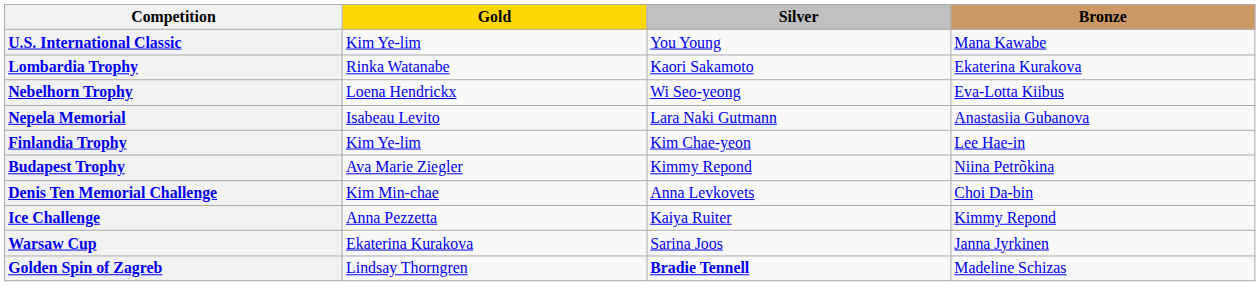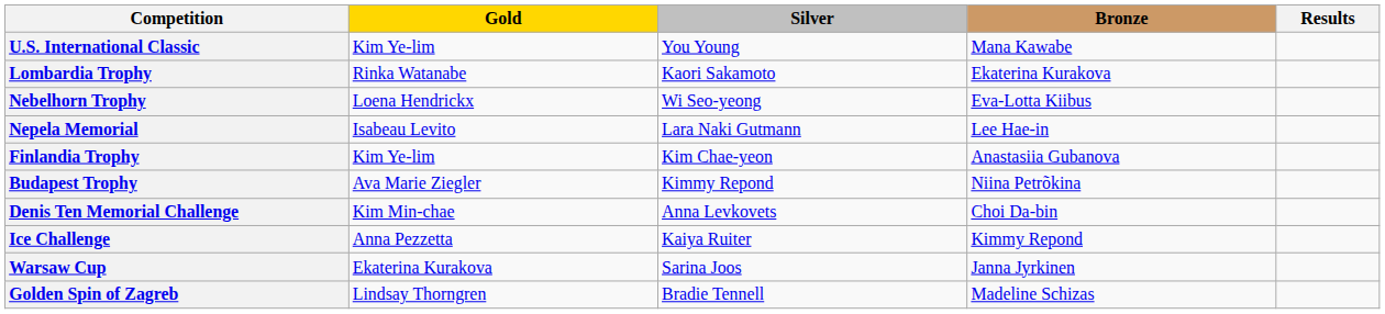+ column: Results
Nepela Memorial | Bronze: Anastasiia Gubanova -> Lee Hae-in
Finlandia Trophy | Bronze: Lee Hae-in -> Anastasiia Gubanova
Golden Spin of Zagreb | Silver: bold -> normal
